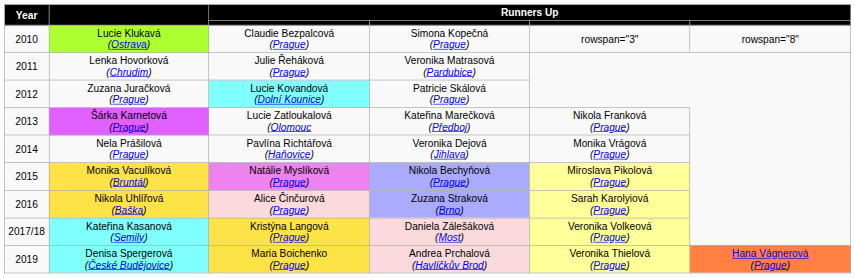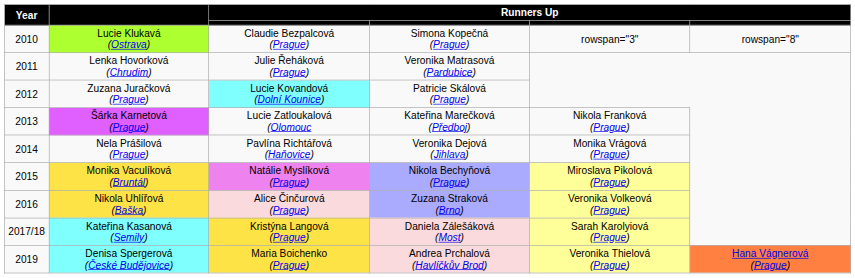Nikola Uhlířová (Baška) | column 5: Sarah Karolyiová (Prague) -> Veronika Volkeová (Prague)
Kateřina Kasanová (Semily) | column 5: Veronika Volkeová (Prague) -> Sarah Karolyiová (Prague)
